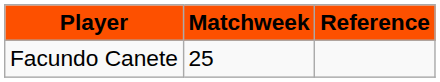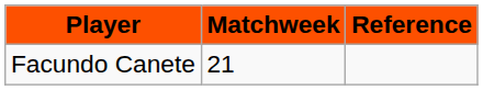Facundo Canete | Matchweek: 25 -> 21
